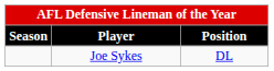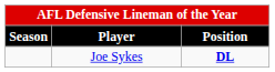Joe Sykes | Position: normal -> bold
